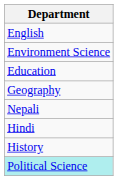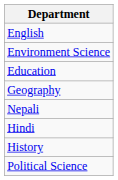row 9 | column 1: paleturquoise background -> no background
